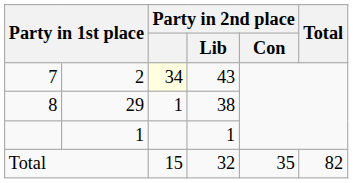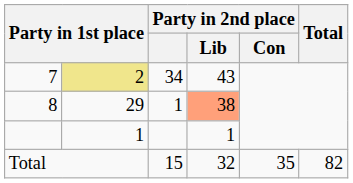7 | column 2: no background -> khaki background
7 | Party in 2nd place: lightyellow background -> no background
8 | Party in 2nd place / Lib: no background -> lightsalmon background
